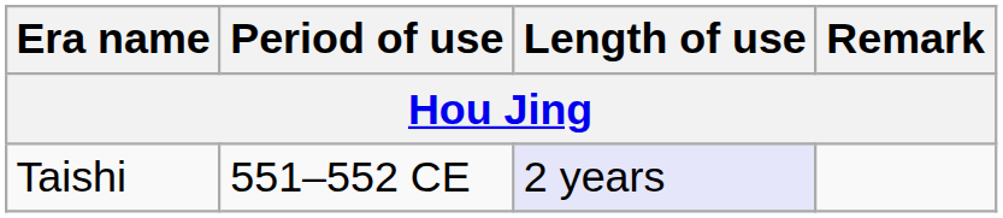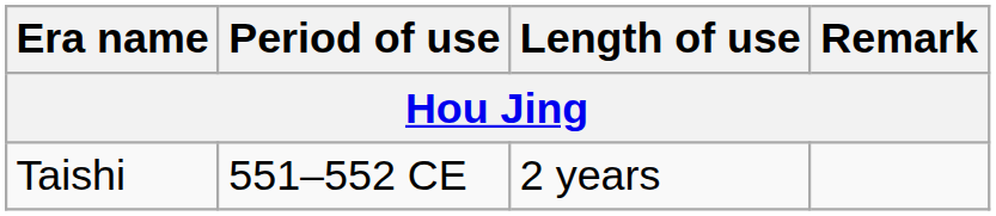Taishi | Length of use: lavender background -> no background
